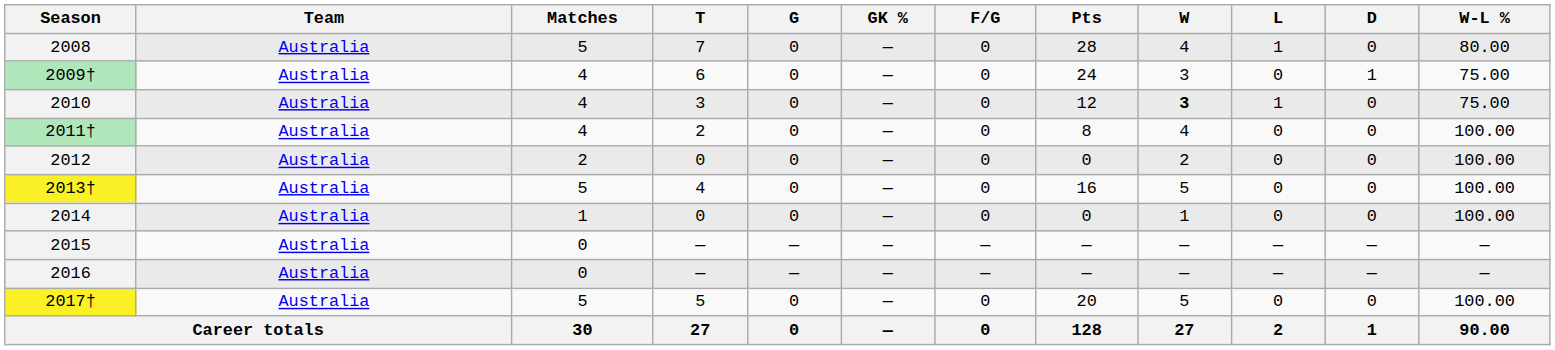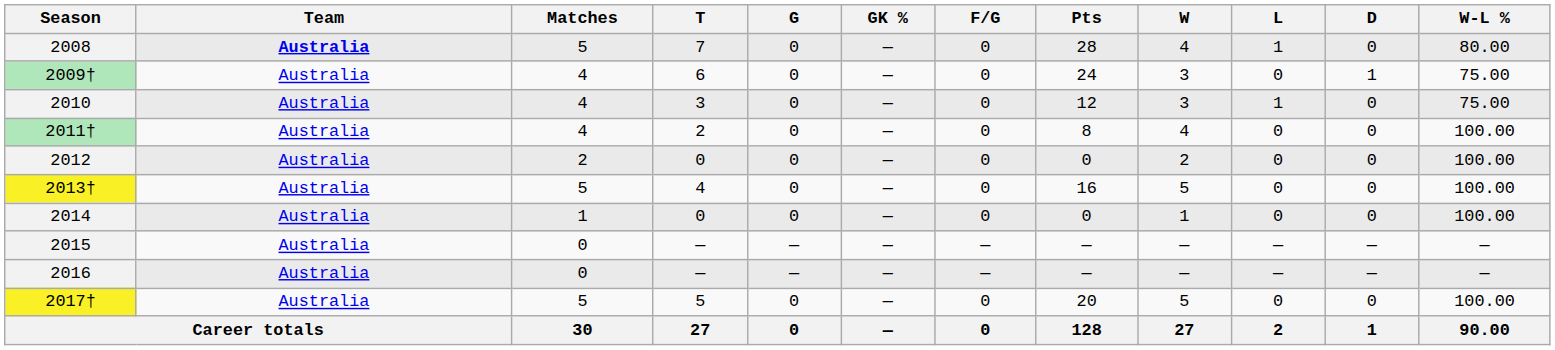2008 | Team: normal -> bold
2010 | W: bold -> normal
